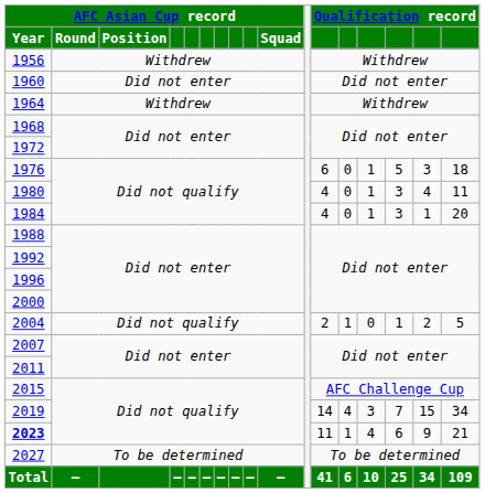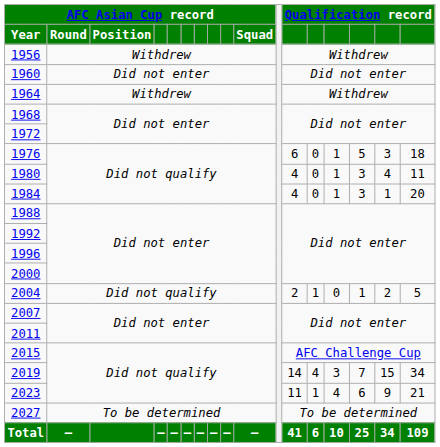2023 | AFC Asian Cup record / Year: bold -> normal
